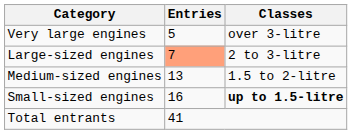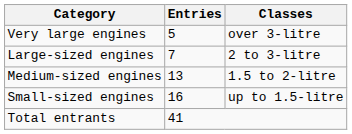Large-sized engines | Entries: lightsalmon background -> no background
Small-sized engines | Classes: bold -> normal
